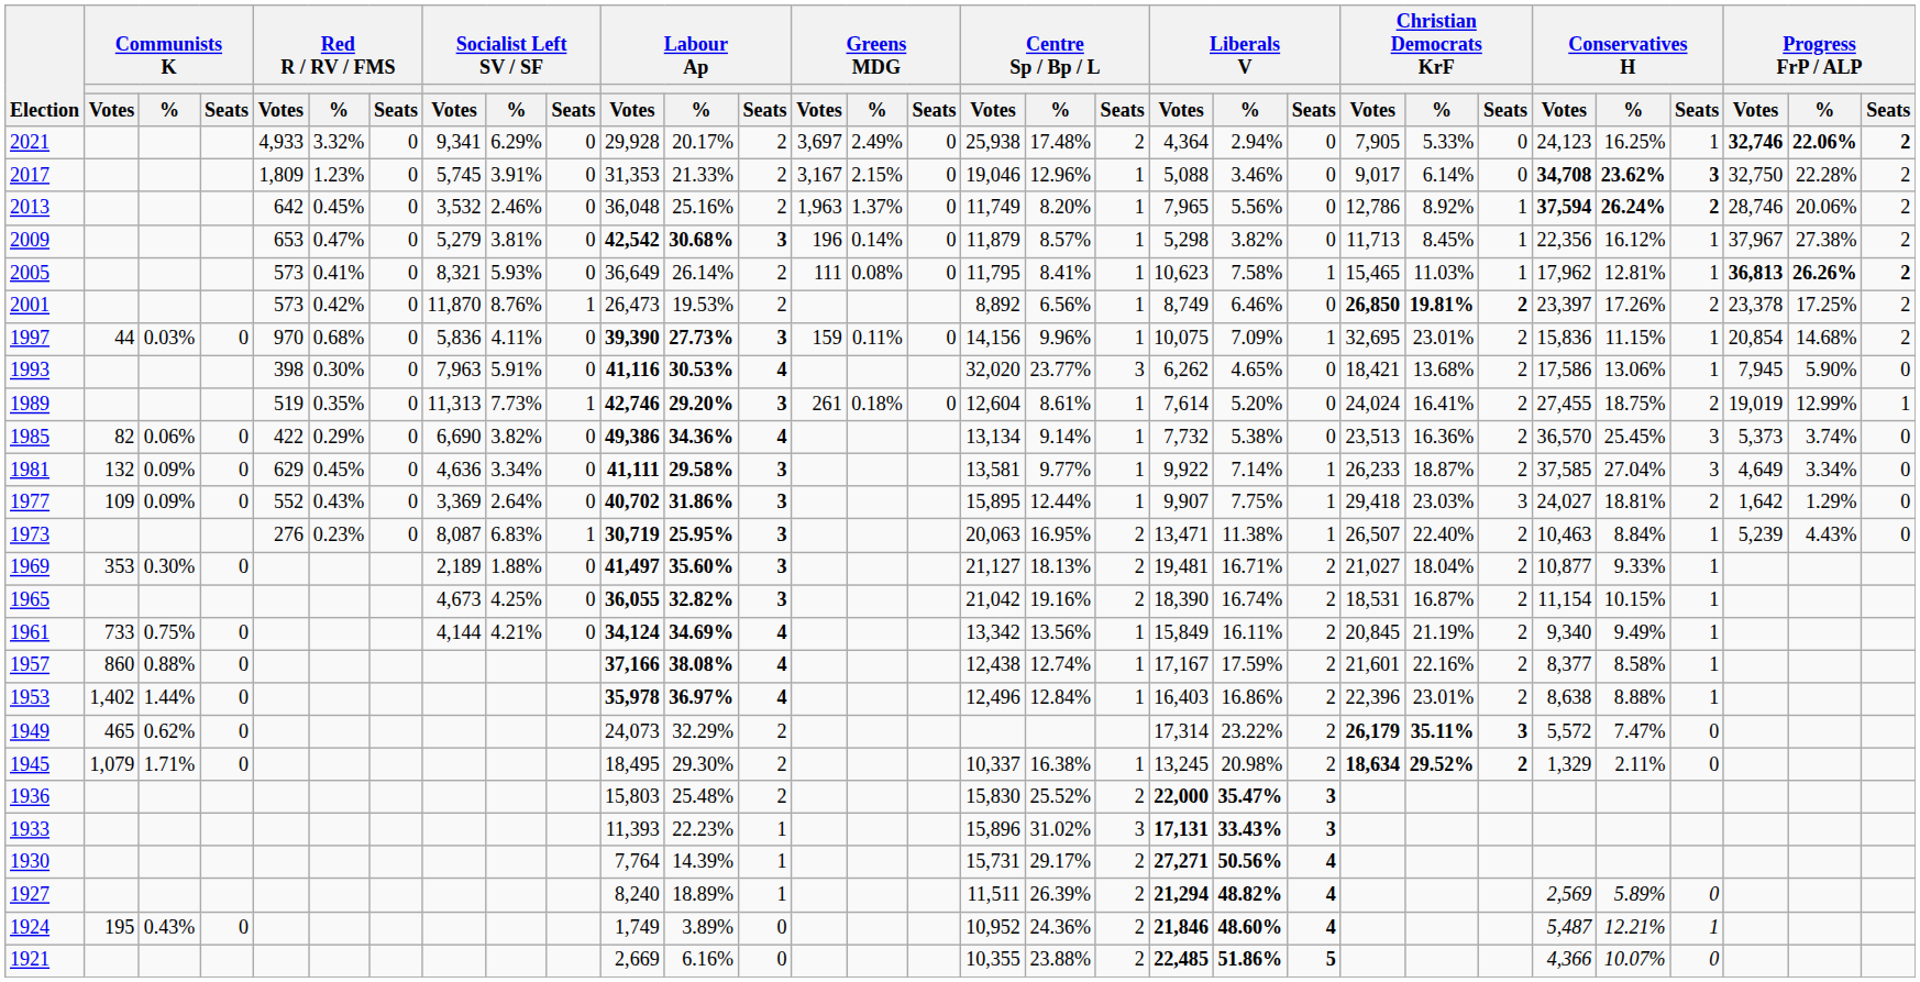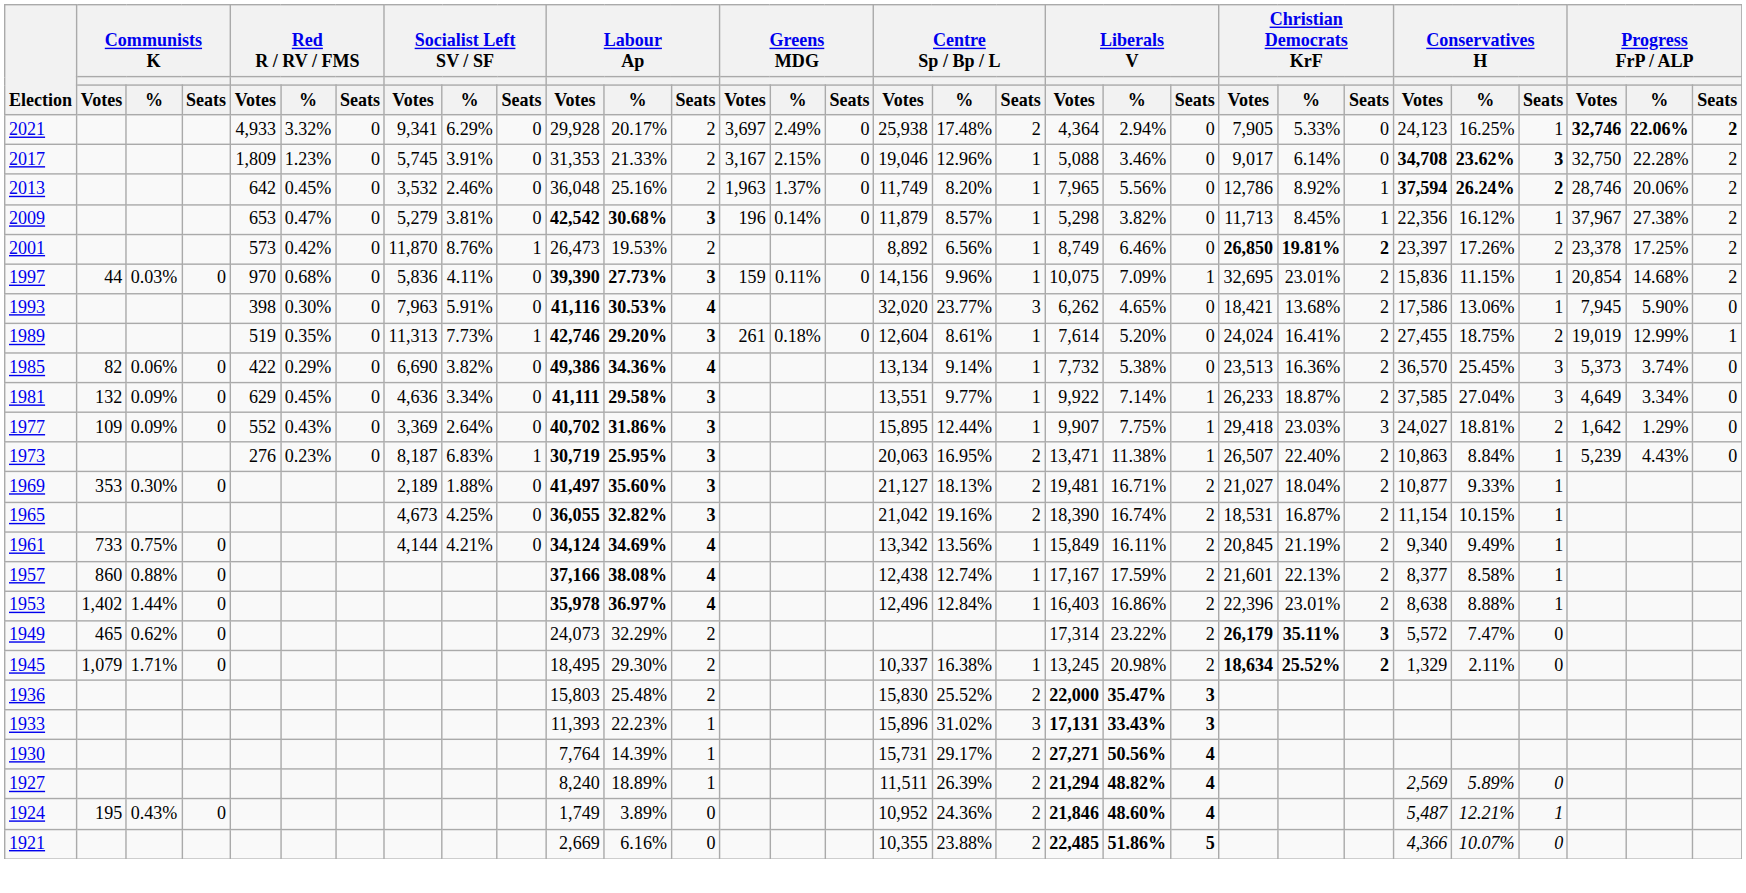- row: 2005 | 573 | 0.41% | 0 | 8,321 | 5.93% | 0 | 36,649 | 26.14% | 2 | 111 | 0.08% | 0 | 11,795 | 8.41% | 1 | 10,623 | 7.58% | 1 | 15,465 | 11.03% | 1 | 17,962 | 12.81% | 1 | 36,813 | 26.26% | 2
1981 | Centre Sp / Bp / L / Votes: 13,581 -> 13,551
1973 | Socialist Left SV / SF / Votes: 8,087 -> 8,187
1973 | Conservatives H / Votes: 10,463 -> 10,863
1957 | Christian Democrats KrF / %: 22.16% -> 22.13%
1945 | Christian Democrats KrF / %: 29.52% -> 25.52%
